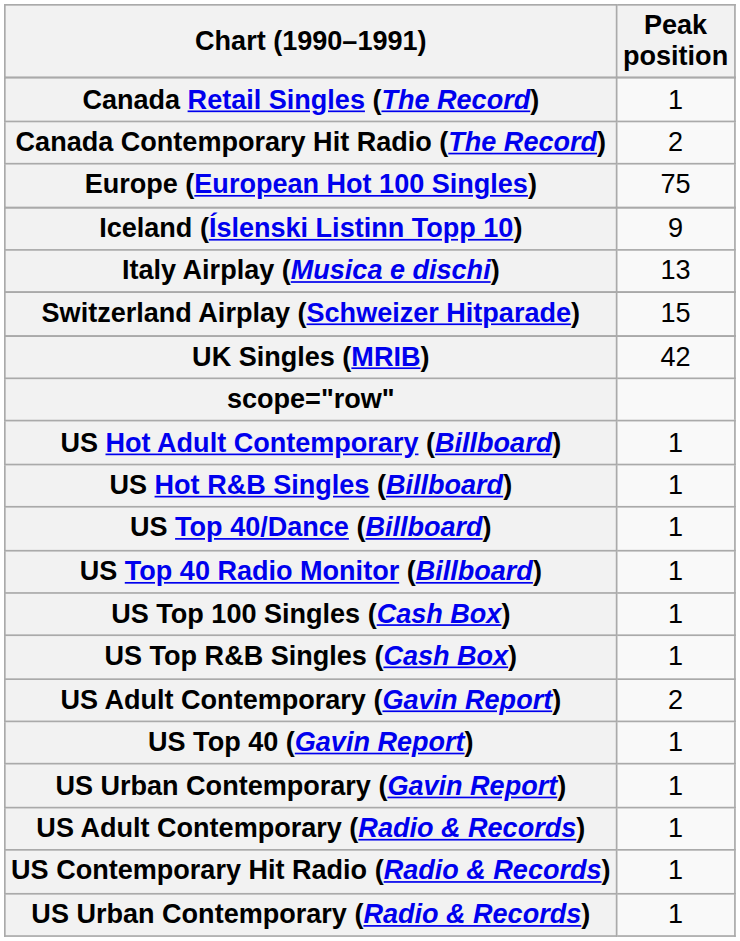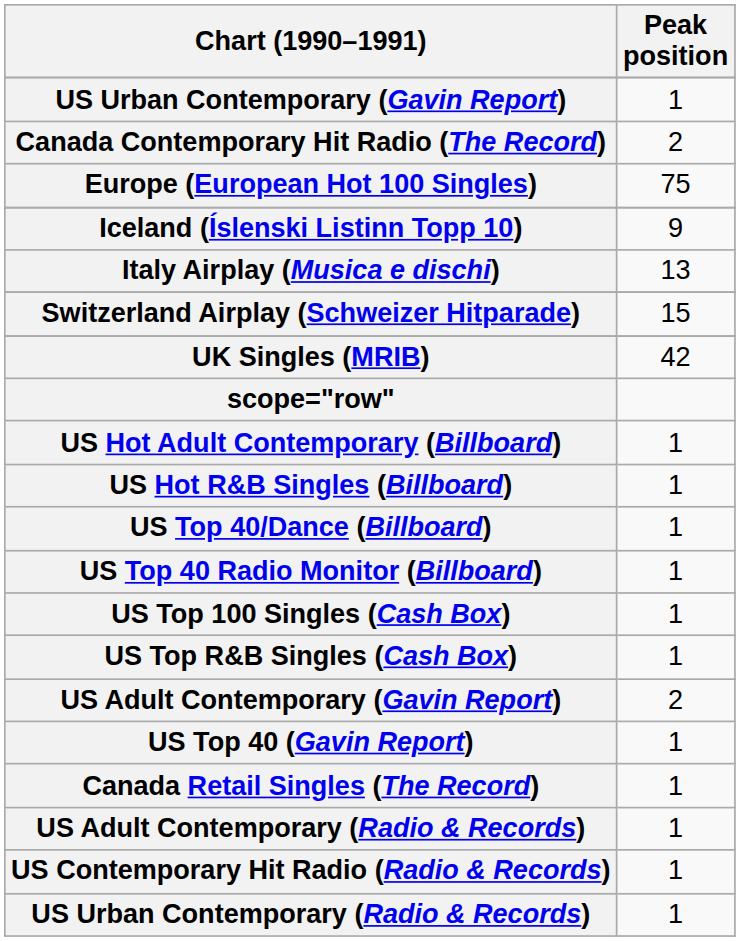rows swapped: Canada Retail Singles (The Record) <-> US Urban Contemporary (Gavin Report)
